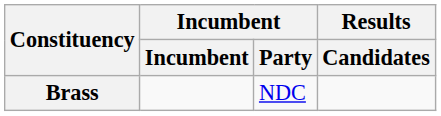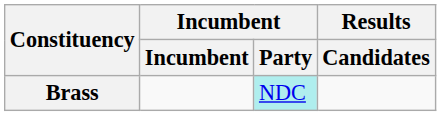Brass | Incumbent / Party: no background -> paleturquoise background
